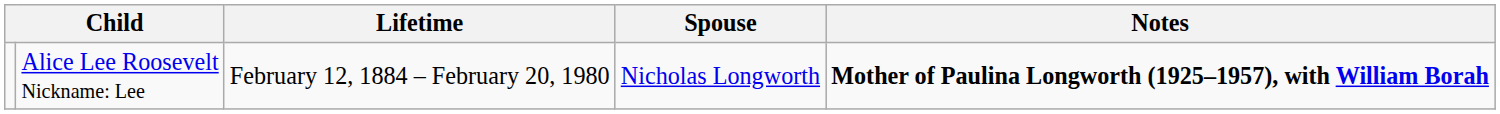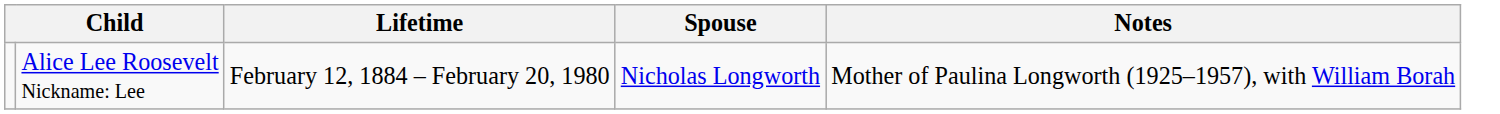Alice Lee Roosevelt Nickname: Lee | Notes: bold -> normal
